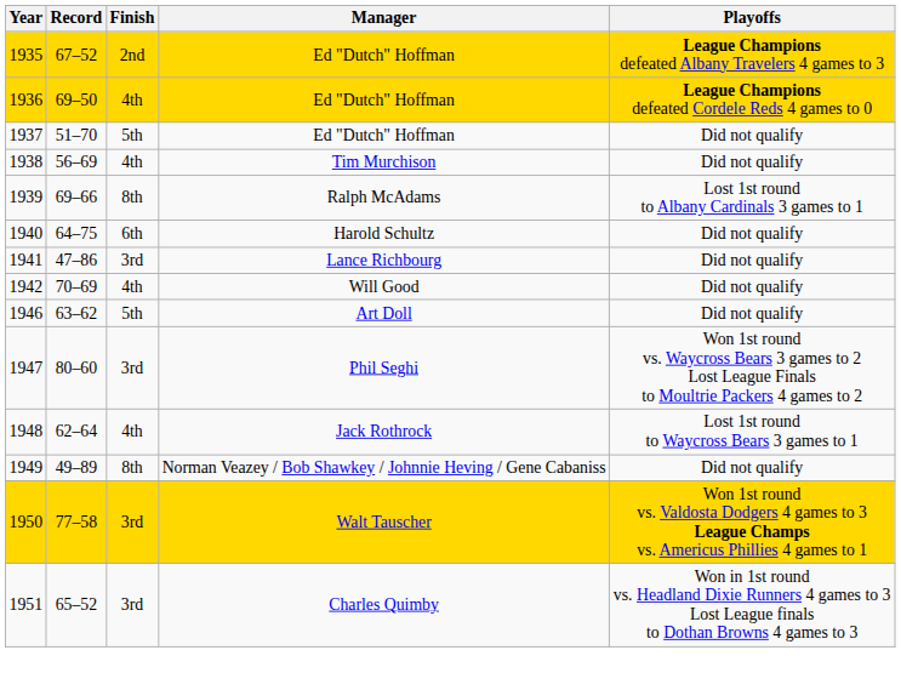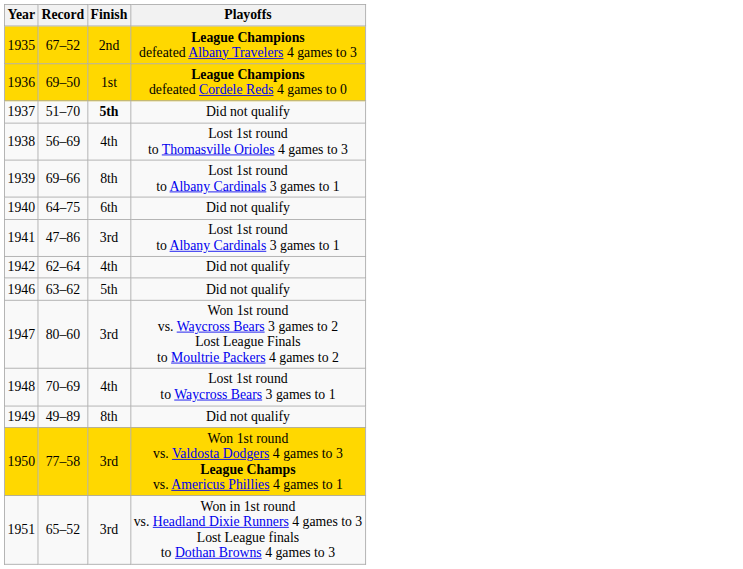- column: Manager | Ed "Dutch" Hoffman | Ed "Dutch" Hoffman | Ed "Dutch" Hoffman | Tim Murchison | Ralph McAdams | Harold Schultz | Lance Richbourg | Will Good | Art Doll | Phil Seghi | Jack Rothrock | Norman Veazey / Bob Shawkey / Johnnie Heving / Gene Cabaniss | Walt Tauscher | Charles Quimby
1936 | Finish: 4th -> 1st
1937 | Finish: normal -> bold
1938 | Playoffs: Did not qualify -> Lost 1st round to Thomasville Orioles 4 games to 3
1941 | Playoffs: Did not qualify -> Lost 1st round to Albany Cardinals 3 games to 1
1942 | Record: 70–69 -> 62–64
1948 | Record: 62–64 -> 70–69
